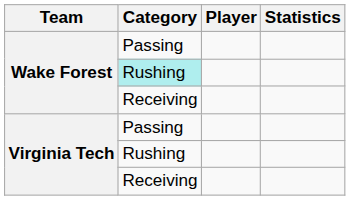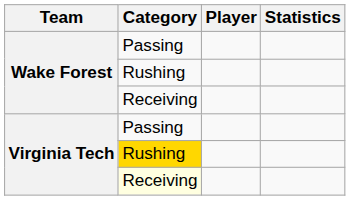Wake Forest / Rushing | Category: paleturquoise background -> no background
Virginia Tech / Rushing | Category: no background -> gold background
Virginia Tech / Receiving | Category: no background -> lightyellow background
